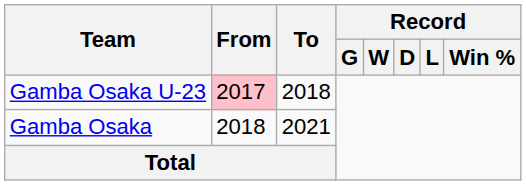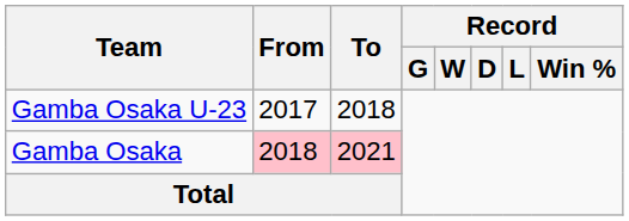Gamba Osaka U-23 | From: pink background -> no background
Gamba Osaka | From: no background -> pink background
Gamba Osaka | To: no background -> pink background
